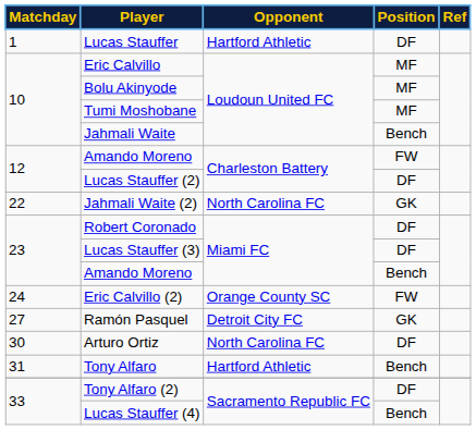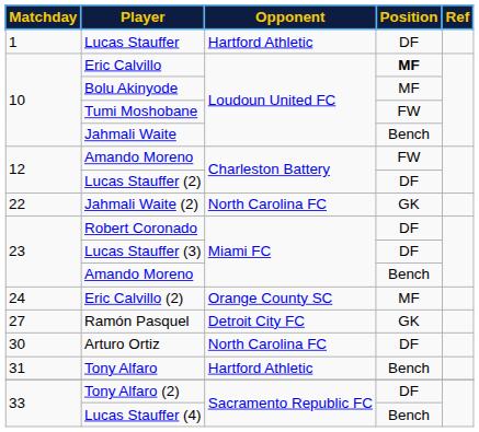Eric Calvillo | Position: normal -> bold
Tumi Moshobane | Position: MF -> FW
Eric Calvillo (2) | Position: FW -> MF
